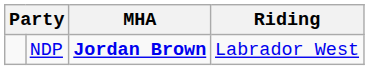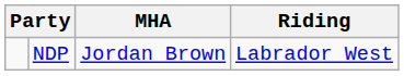NDP | MHA: bold -> normal
